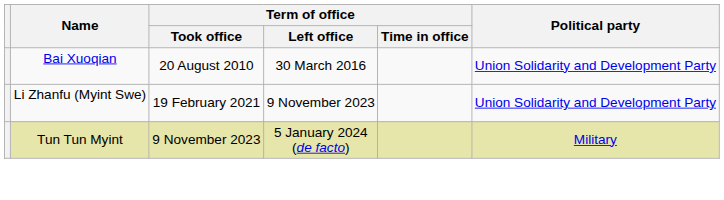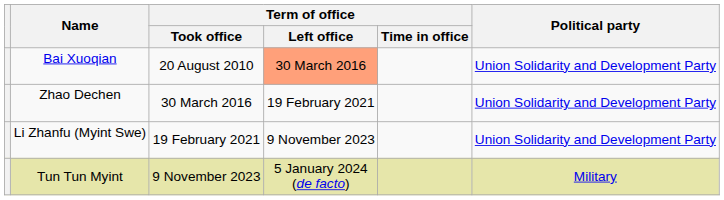Bai Xuoqian | Term of office / Left office: no background -> lightsalmon background
+ row: Zhao Dechen | 30 March 2016 | 19 February 2021 | Union Solidarity and Development Party
